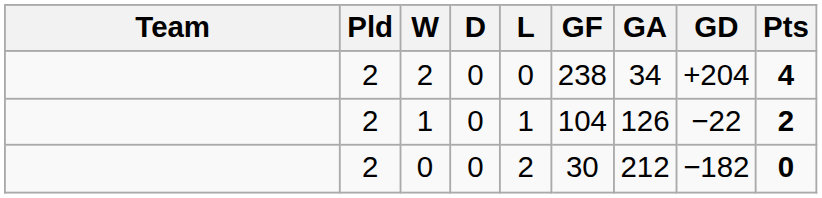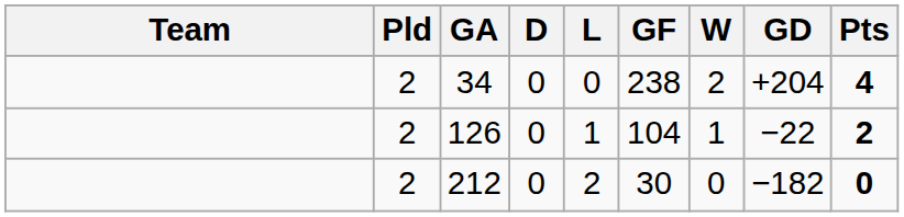columns swapped: W <-> GA
